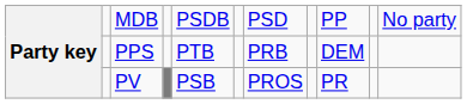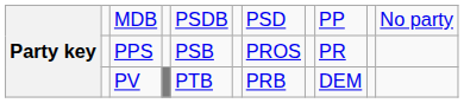PPS | column 5: PTB -> PSB
PPS | column 7: PRB -> PROS
PPS | column 9: DEM -> PR
PV | column 5: PSB -> PTB
PV | column 7: PROS -> PRB
PV | column 9: PR -> DEM
